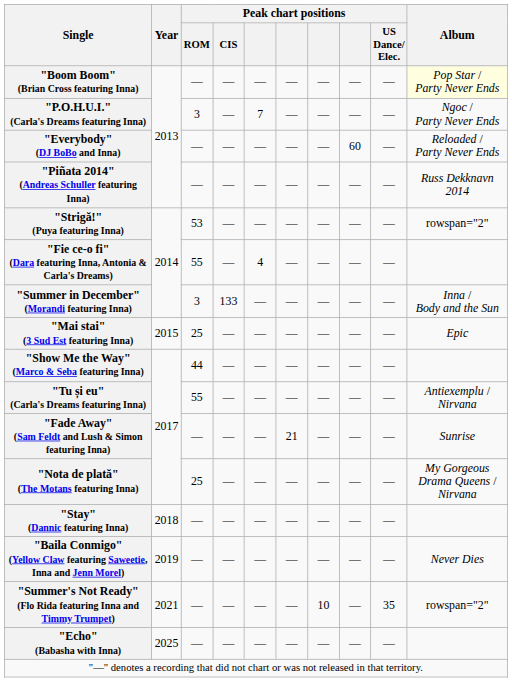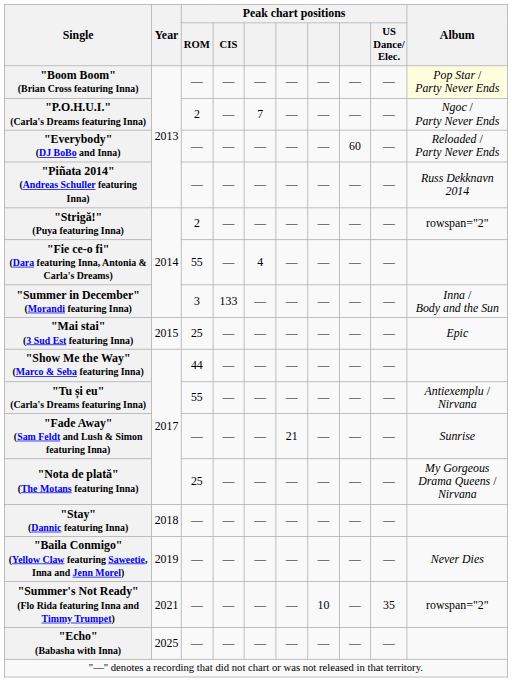"P.O.H.U.I." (Carla's Dreams featuring Inna) | Peak chart positions / ROM: 3 -> 2
"Strigă!" (Puya featuring Inna) | Peak chart positions / ROM: 53 -> 2
